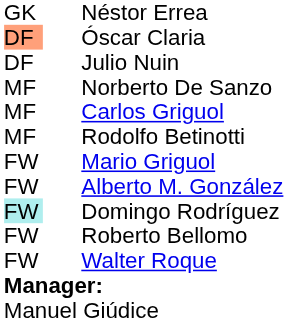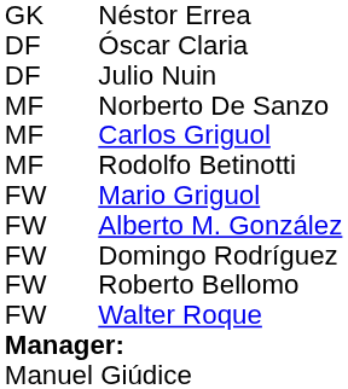Óscar Claria | column 1: lightsalmon background -> no background
Domingo Rodríguez | column 1: paleturquoise background -> no background
